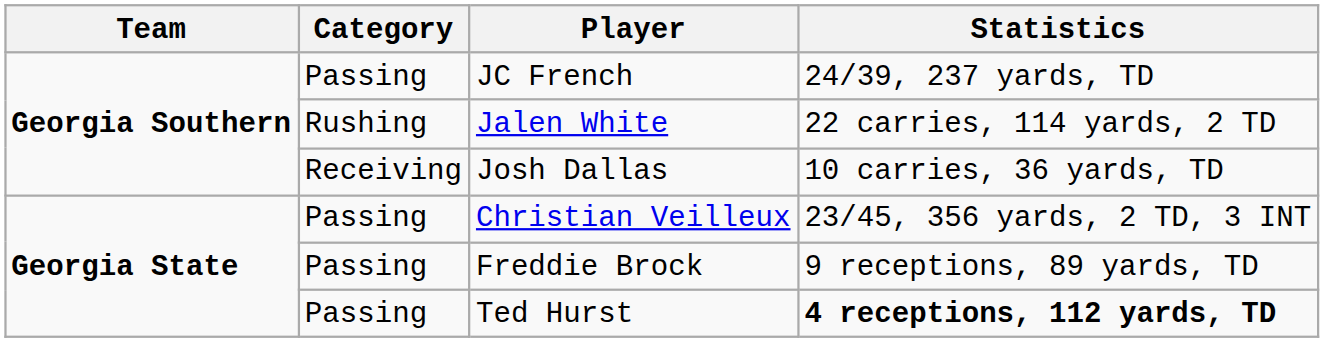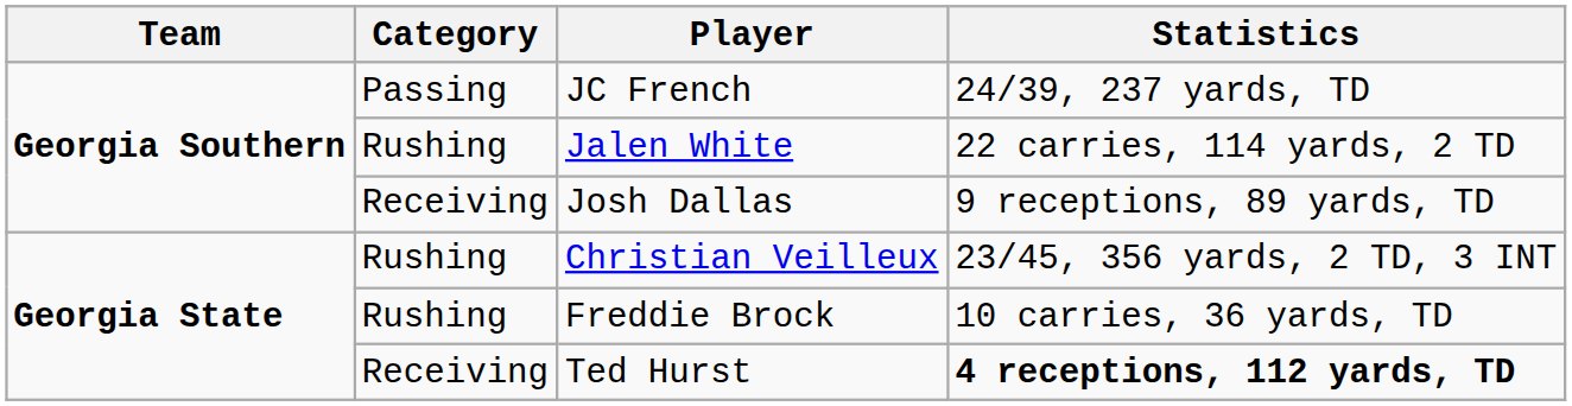Josh Dallas | Statistics: 10 carries, 36 yards, TD -> 9 receptions, 89 yards, TD
Christian Veilleux | Category: Passing -> Rushing
Freddie Brock | Category: Passing -> Rushing
Freddie Brock | Statistics: 9 receptions, 89 yards, TD -> 10 carries, 36 yards, TD
Ted Hurst | Category: Passing -> Receiving
